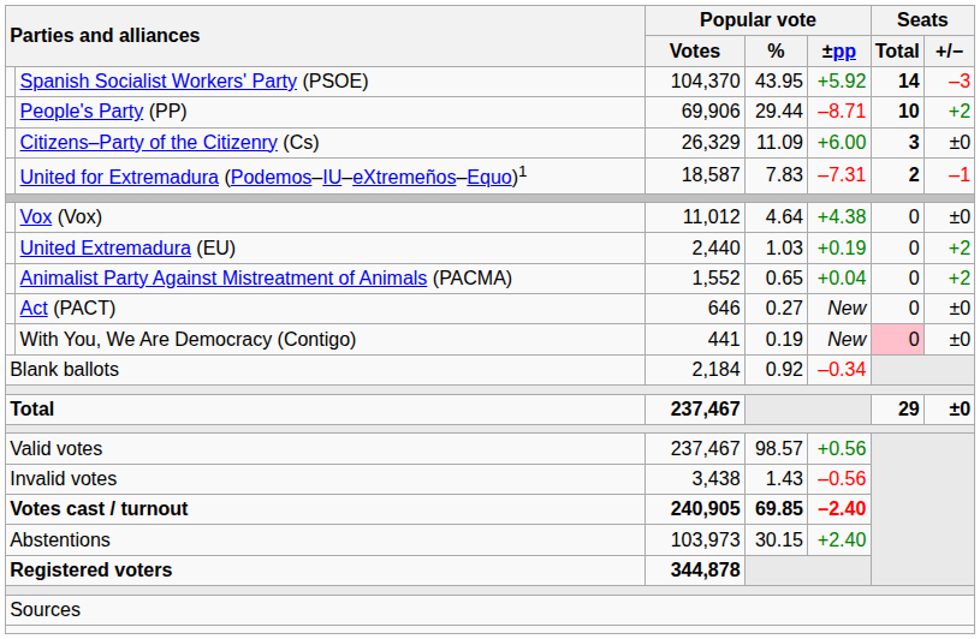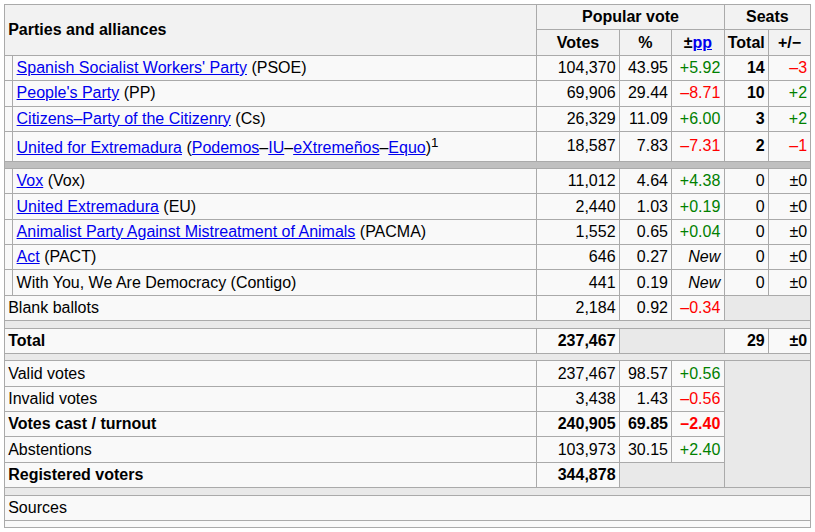Citizens–Party of the Citizenry (Cs) | Seats / +/−: ±0 -> +2
United Extremadura (EU) | Seats / +/−: +2 -> ±0
Animalist Party Against Mistreatment of Animals (PACMA) | Seats / +/−: +2 -> ±0
With You, We Are Democracy (Contigo) | Seats / Total: pink background -> no background
